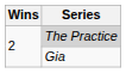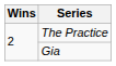The Practice | Series: lightgrey background -> no background
